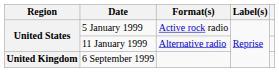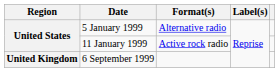5 January 1999 | Format(s): Active rock radio -> Alternative radio
11 January 1999 | Format(s): Alternative radio -> Active rock radio
